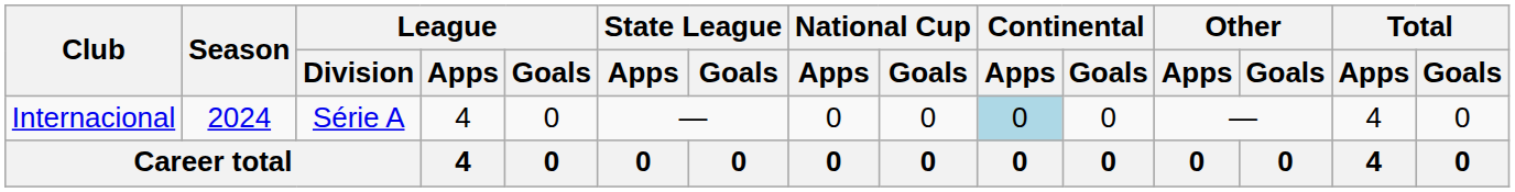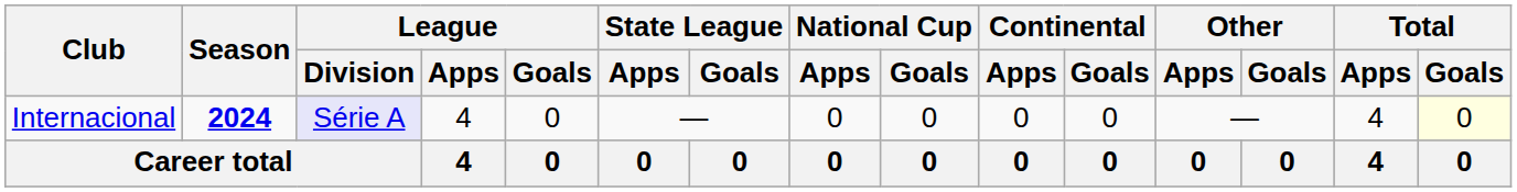Internacional | Season: normal -> bold
Internacional | League / Division: no background -> lavender background
Internacional | Continental / Apps: lightblue background -> no background
Internacional | Total / Goals: no background -> lightyellow background
